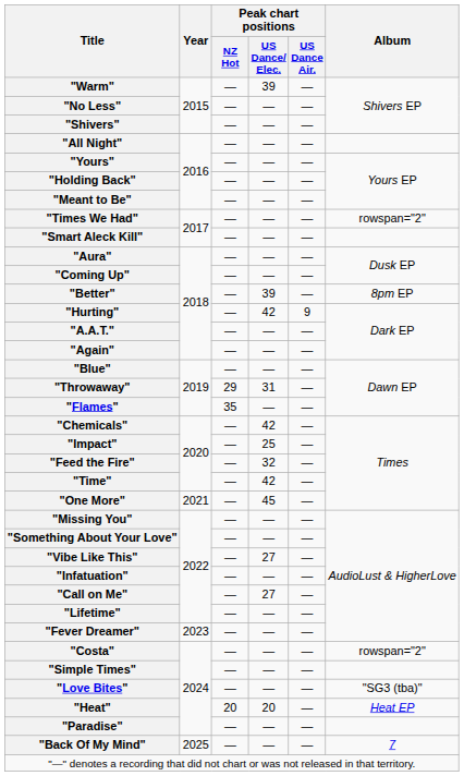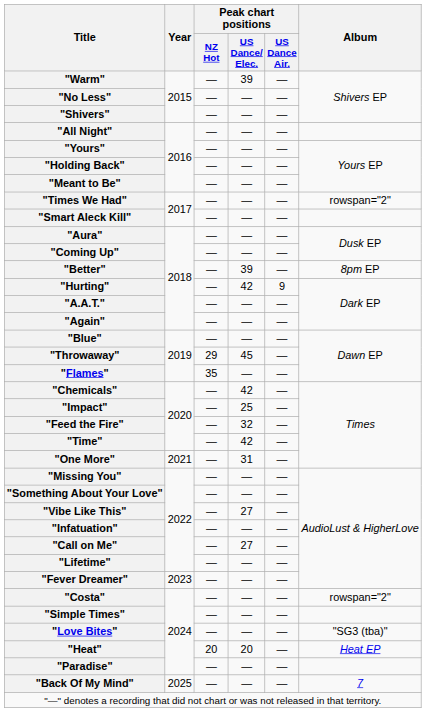"Throwaway" | Peak chart positions / US Dance/ Elec.: 31 -> 45
"One More" | Peak chart positions / US Dance/ Elec.: 45 -> 31
